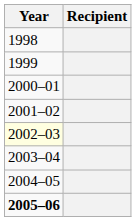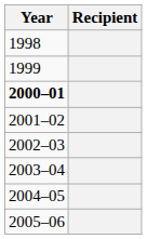2000–01 | Year: normal -> bold
2002–03 | Year: lightyellow background -> no background
2005–06 | Year: bold -> normal
